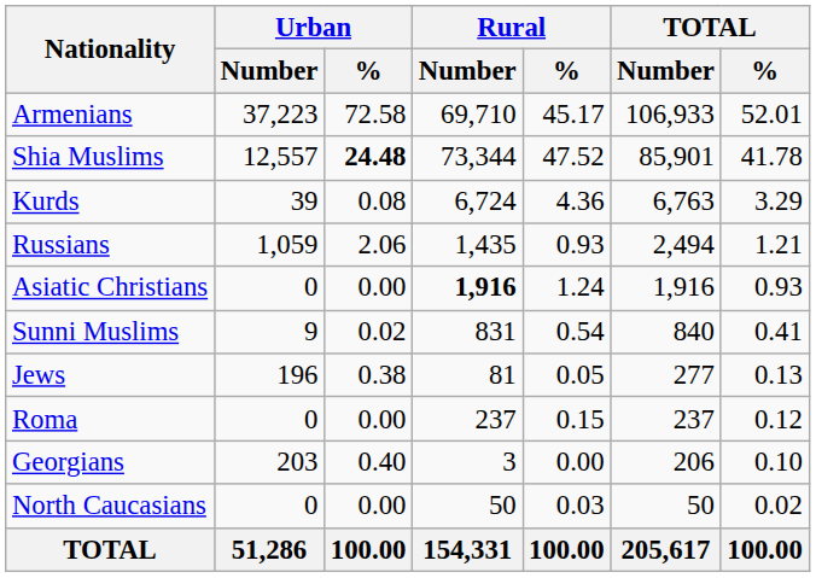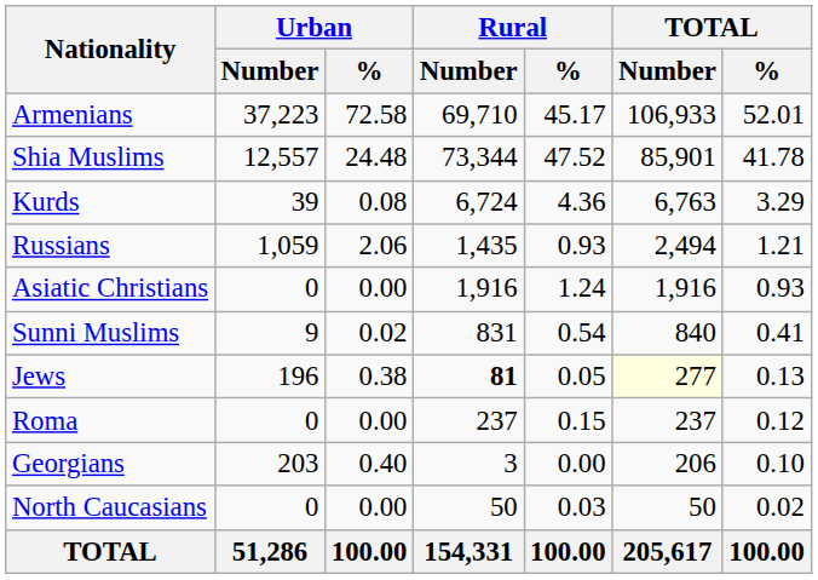Shia Muslims | Urban / %: bold -> normal
Asiatic Christians | Rural / Number: bold -> normal
Jews | Rural / Number: normal -> bold
Jews | TOTAL / Number: no background -> lightyellow background
